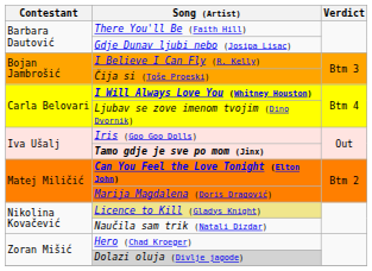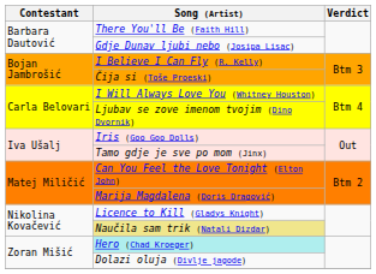I Will Always Love You (Whitney Houston) | Song (Artist): bold -> normal
Tamo gdje je sve po mom (Jinx) | Song (Artist): bold -> normal
Can You Feel the Love Tonight (Elton John) | Song (Artist): bold -> normal
Licence to Kill (Gladys Knight) | Song (Artist): khaki background -> no background
Naučila sam trik (Natali Dizdar) | Song (Artist): no background -> khaki background
Hero (Chad Kroeger) | Song (Artist): no background -> paleturquoise background
Dolazi oluja (Divlje jagode) | Song (Artist): lightgrey background -> no background
